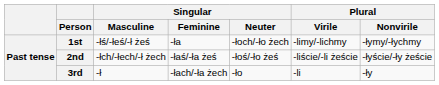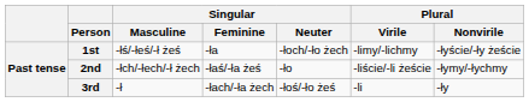1st | Plural / Nonvirile: -łymy/-łychmy -> -łyście/-ły żeście
2nd | Singular / Neuter: -łoś/-ło żeś -> -ło
2nd | Plural / Nonvirile: -łyście/-ły żeście -> -łymy/-łychmy
3rd | Singular / Neuter: -ło -> -łoś/-ło żeś
